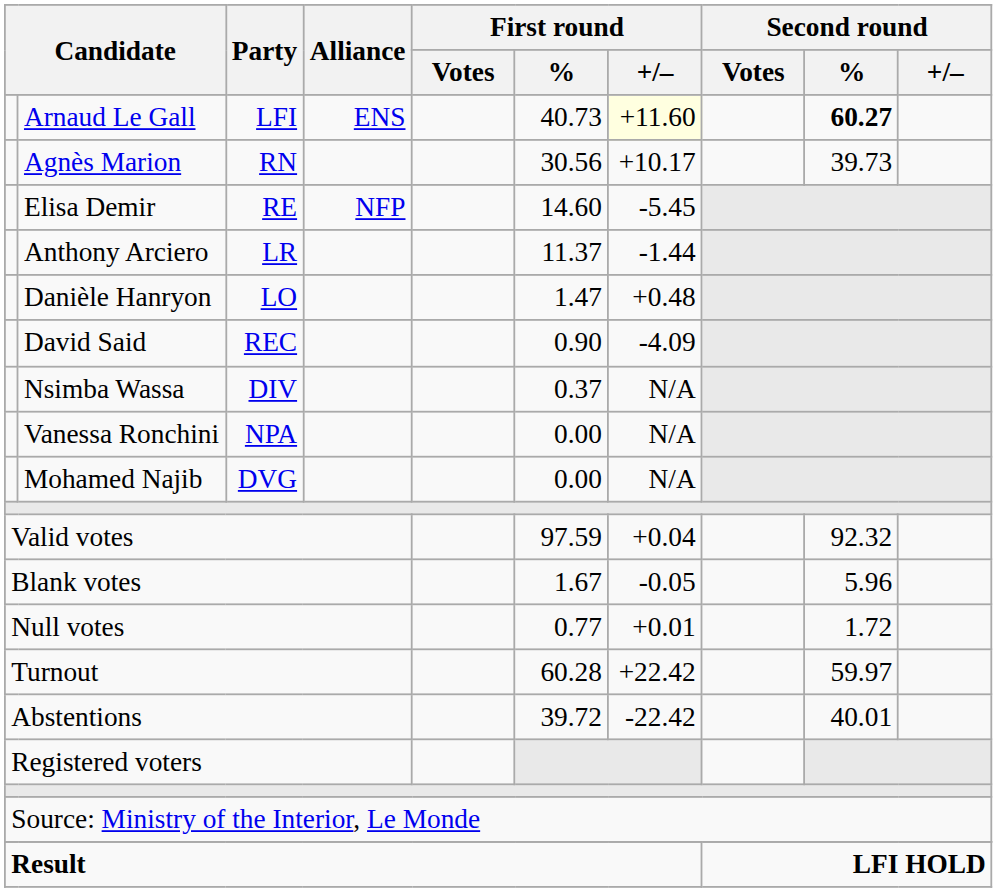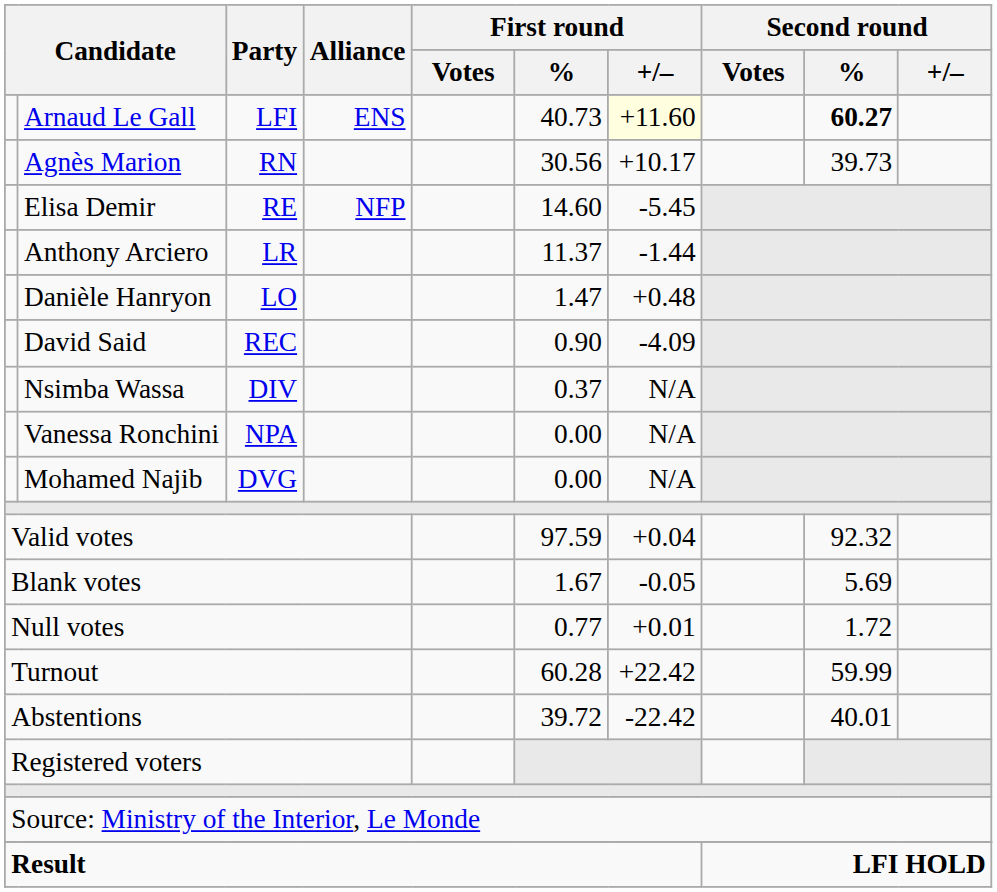Blank votes | Second round / %: 5.96 -> 5.69
Turnout | Second round / %: 59.97 -> 59.99
